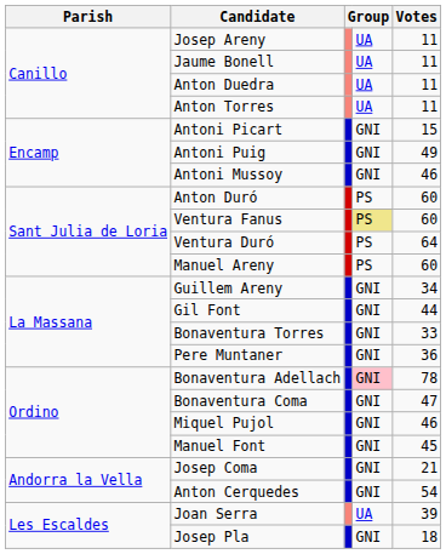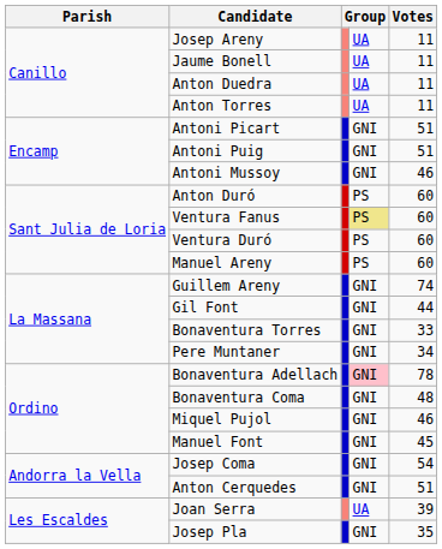Antoni Picart | Votes: 15 -> 51
Antoni Puig | Votes: 49 -> 51
Ventura Duró | Votes: 64 -> 60
Guillem Areny | Votes: 34 -> 74
Pere Muntaner | Votes: 36 -> 34
Bonaventura Coma | Votes: 47 -> 48
Josep Coma | Votes: 21 -> 54
Anton Cerquedes | Votes: 54 -> 51
Josep Pla | Votes: 18 -> 35
